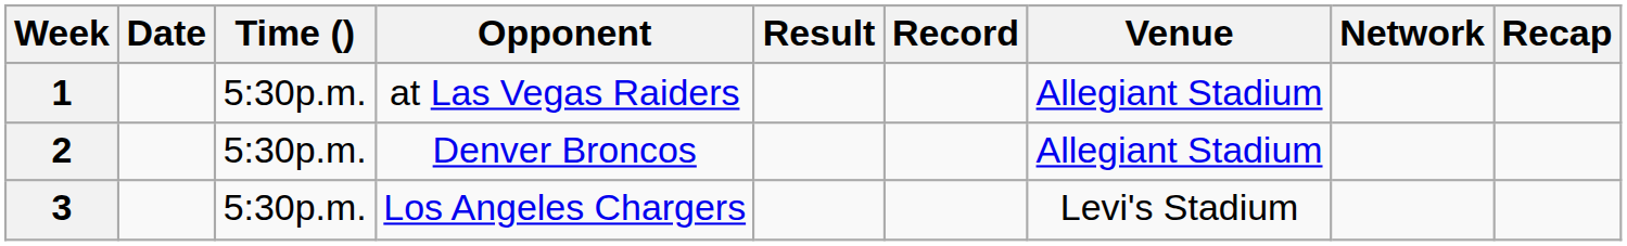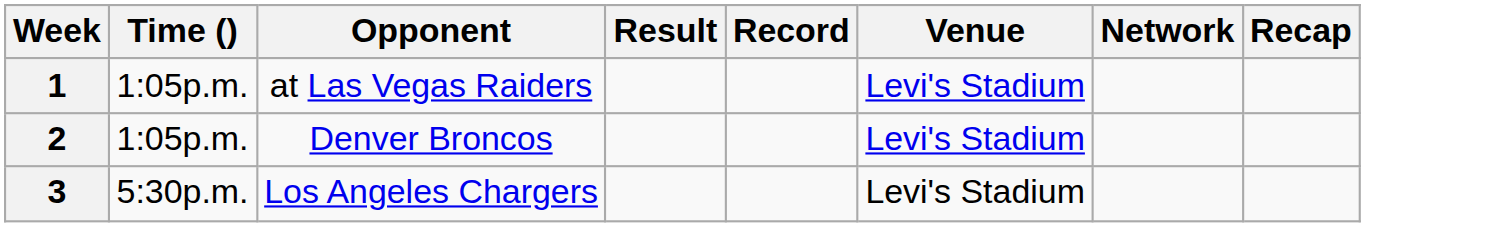- column: Date
1 | Time (): 5:30p.m. -> 1:05p.m.
1 | Venue: Allegiant Stadium -> Levi's Stadium
2 | Time (): 5:30p.m. -> 1:05p.m.
2 | Venue: Allegiant Stadium -> Levi's Stadium
